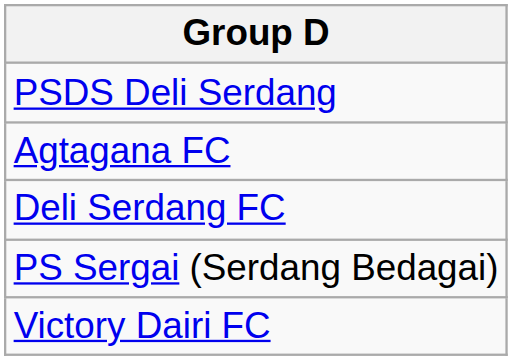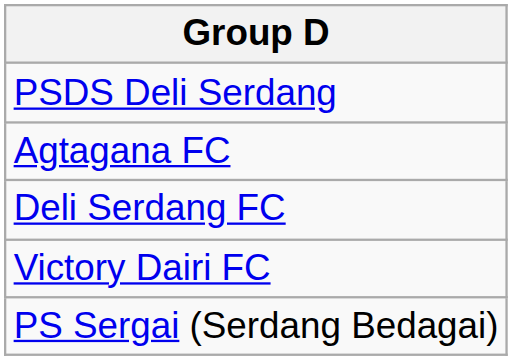row 5 | column 1: PS Sergai (Serdang Bedagai) -> Victory Dairi FC
row 6 | column 1: Victory Dairi FC -> PS Sergai (Serdang Bedagai)
